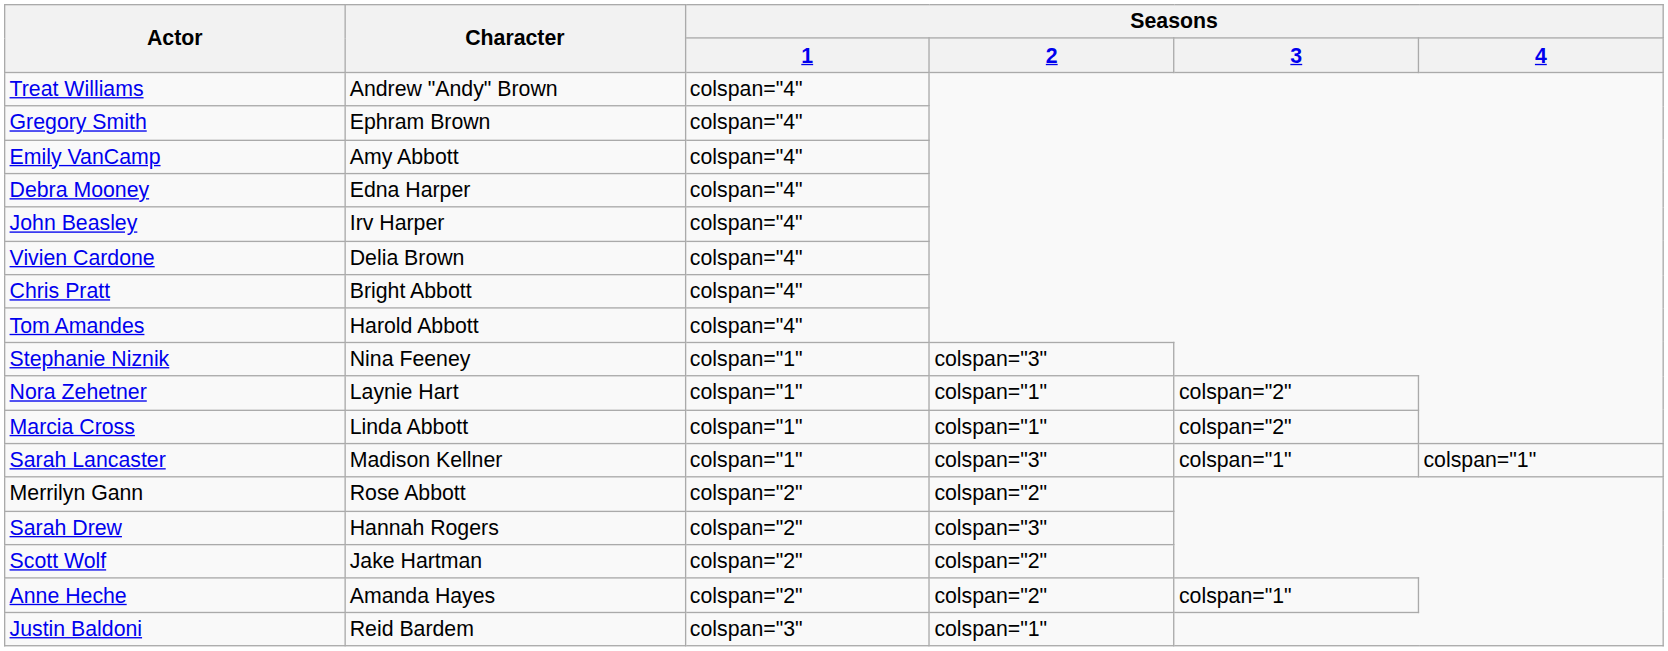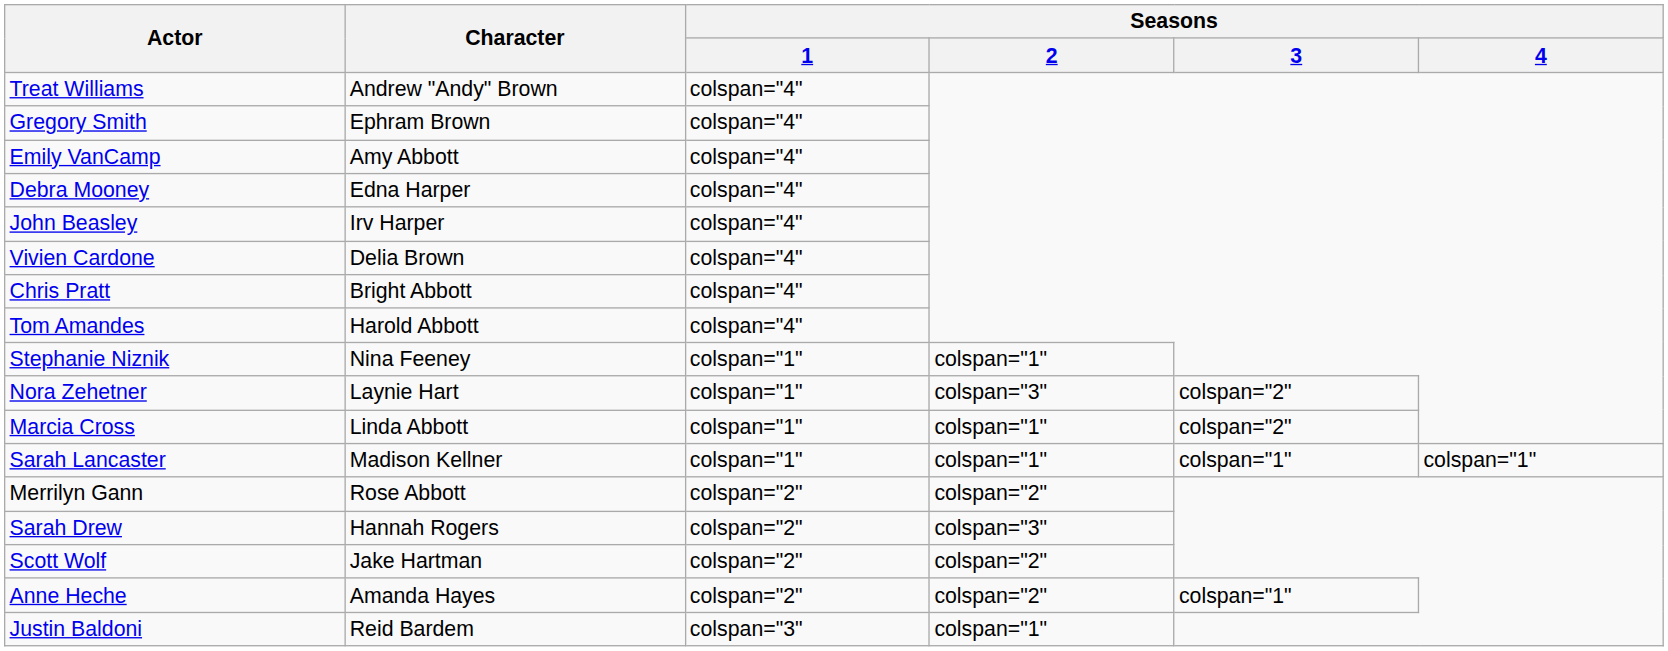Stephanie Niznik | Seasons / 2: colspan="3" -> colspan="1"
Nora Zehetner | Seasons / 2: colspan="1" -> colspan="3"
Sarah Lancaster | Seasons / 2: colspan="3" -> colspan="1"
